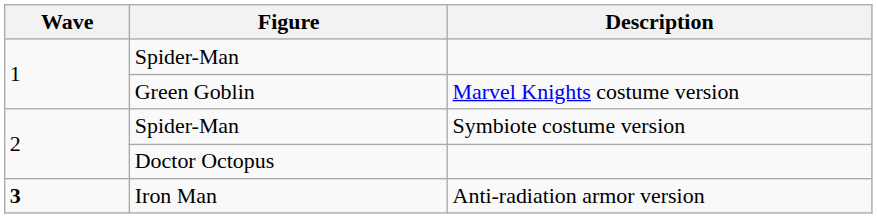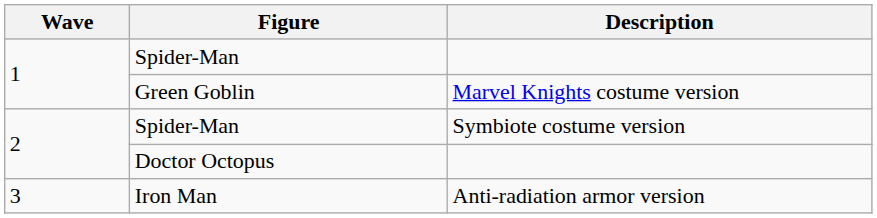Iron Man | Wave: bold -> normal
